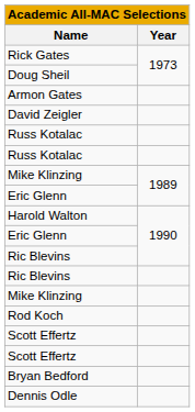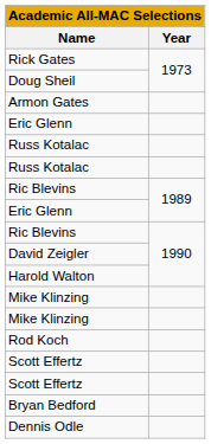row 6 | Name: David Zeigler -> Eric Glenn
row 9 | Name: Mike Klinzing -> Ric Blevins
row 11 | Name: Harold Walton -> Ric Blevins
row 12 | Name: Eric Glenn -> David Zeigler
row 13 | Name: Ric Blevins -> Harold Walton
row 14 | Name: Ric Blevins -> Mike Klinzing
